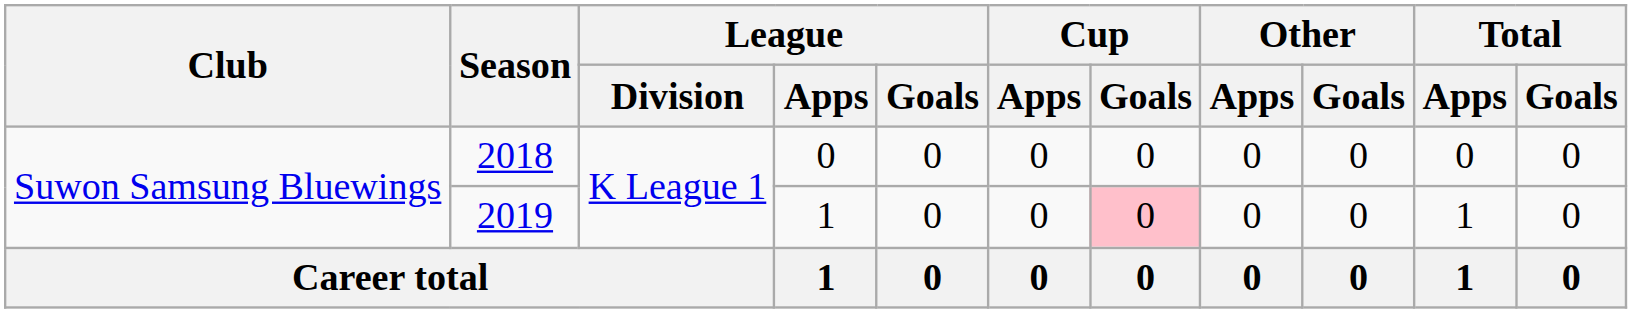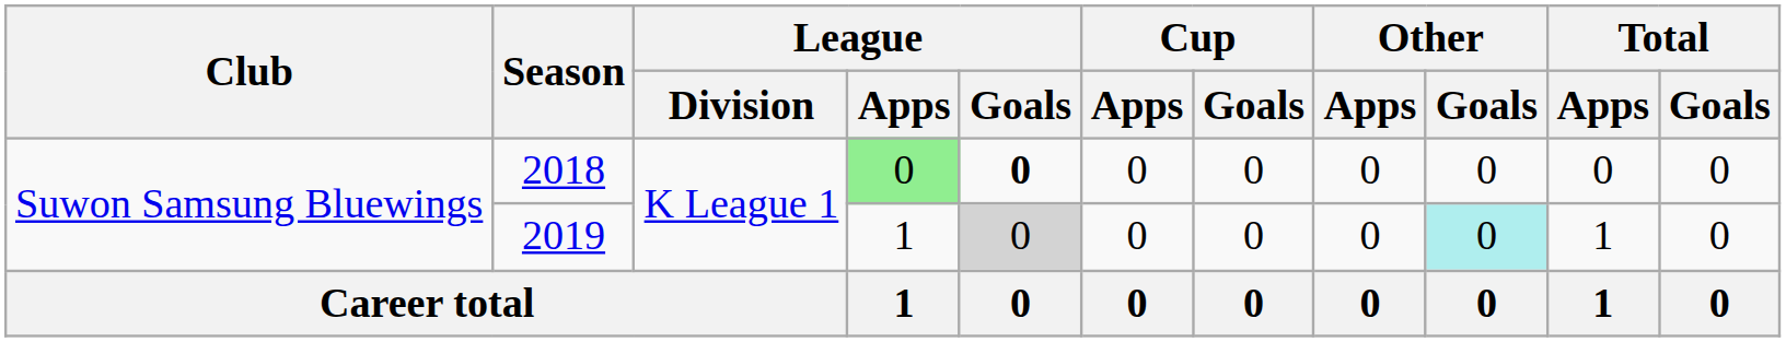2018 | League / Apps: no background -> lightgreen background
2018 | League / Goals: normal -> bold
2019 | League / Goals: no background -> lightgrey background
2019 | Cup / Goals: pink background -> no background
2019 | Other / Goals: no background -> paleturquoise background
